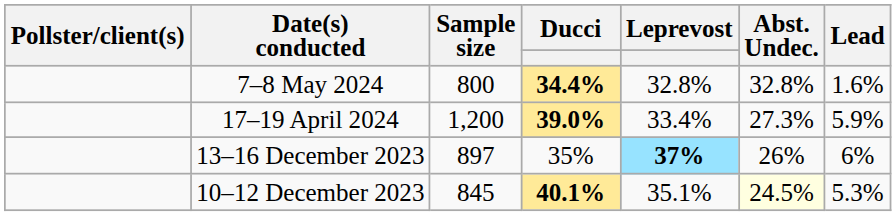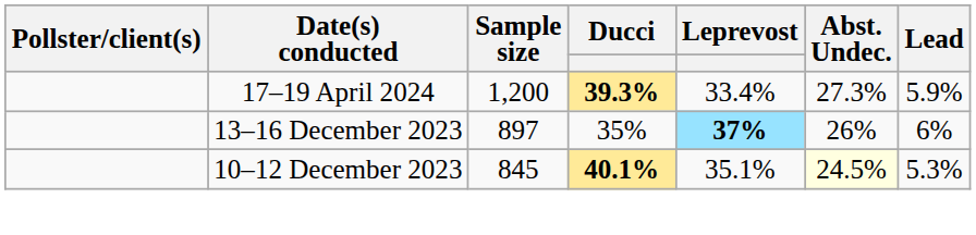- row: 7–8 May 2024 | 800 | 34.4% | 32.8% | 32.8% | 1.6%
17–19 April 2024 | Ducci: 39.0% -> 39.3%
